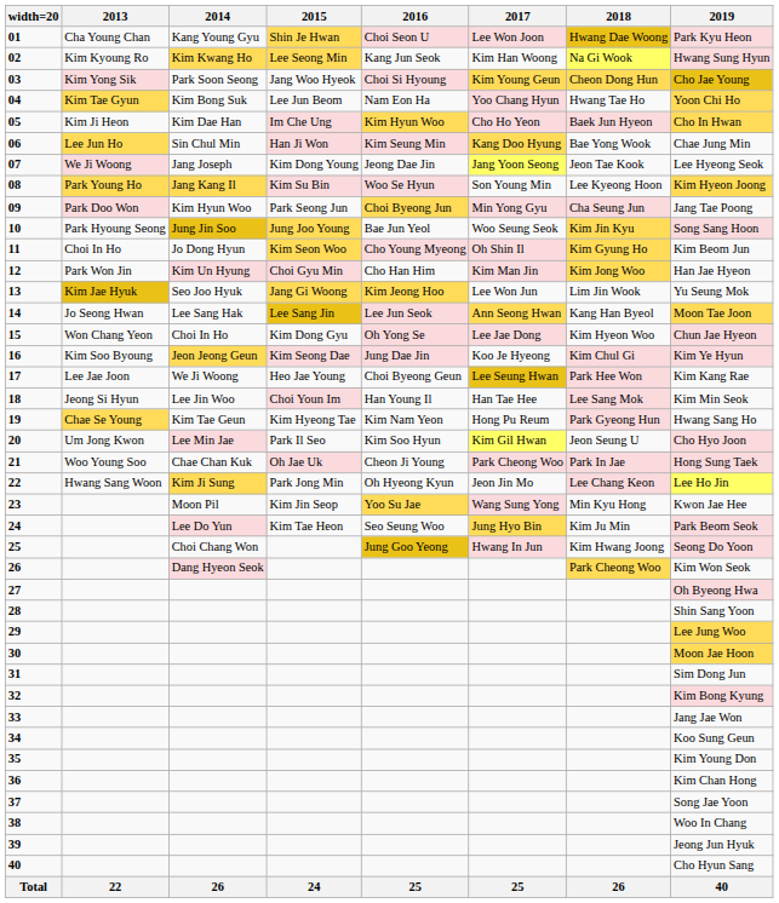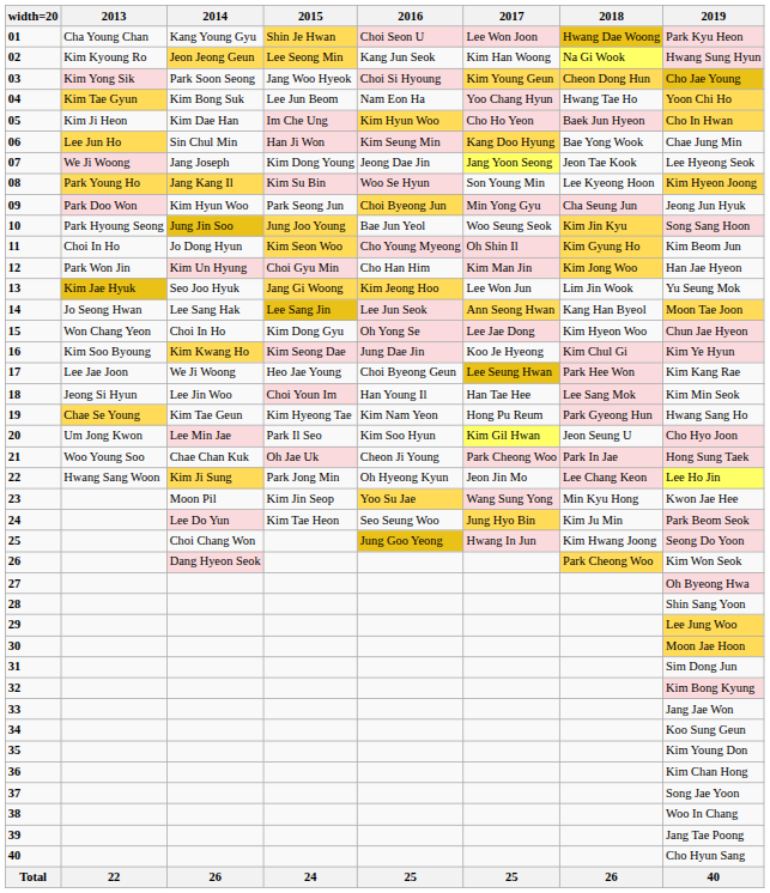02 | 2014: Kim Kwang Ho -> Jeon Jeong Geun
09 | 2019: Jang Tae Poong -> Jeong Jun Hyuk
16 | 2014: Jeon Jeong Geun -> Kim Kwang Ho
39 | 2019: Jeong Jun Hyuk -> Jang Tae Poong
